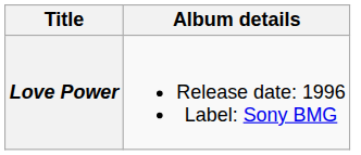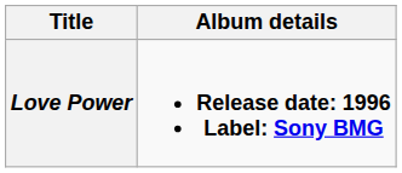Love Power | Album details: normal -> bold
